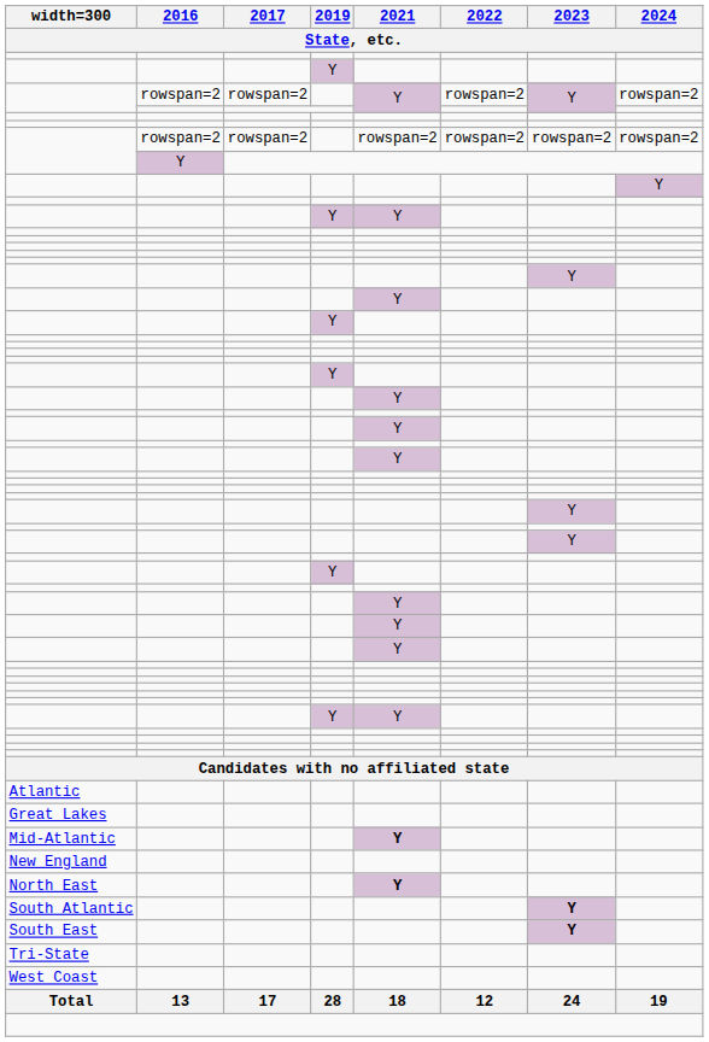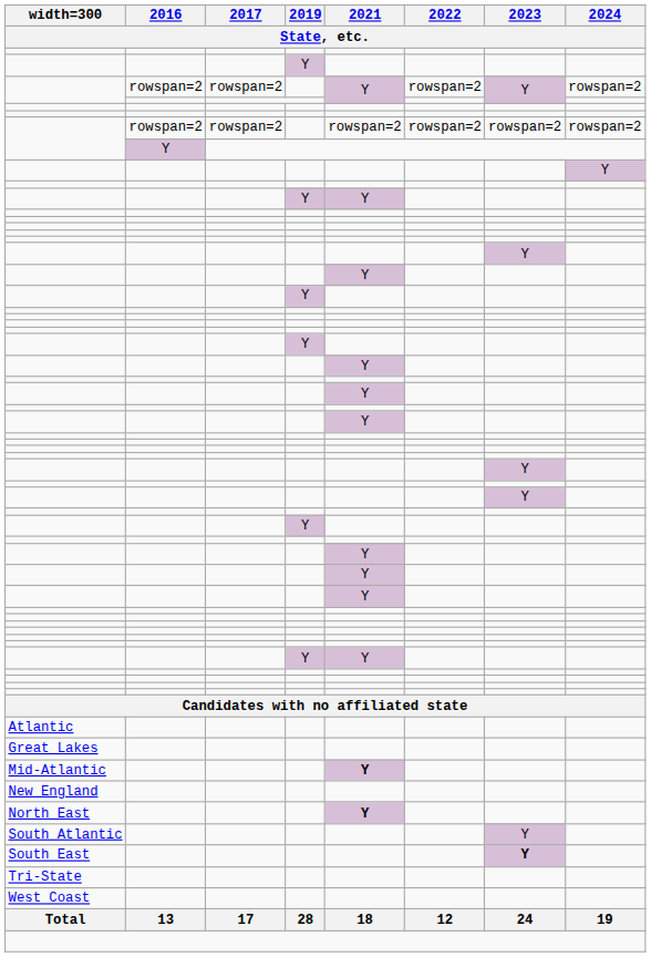South Atlantic | 2023 / State, etc.: bold -> normal
